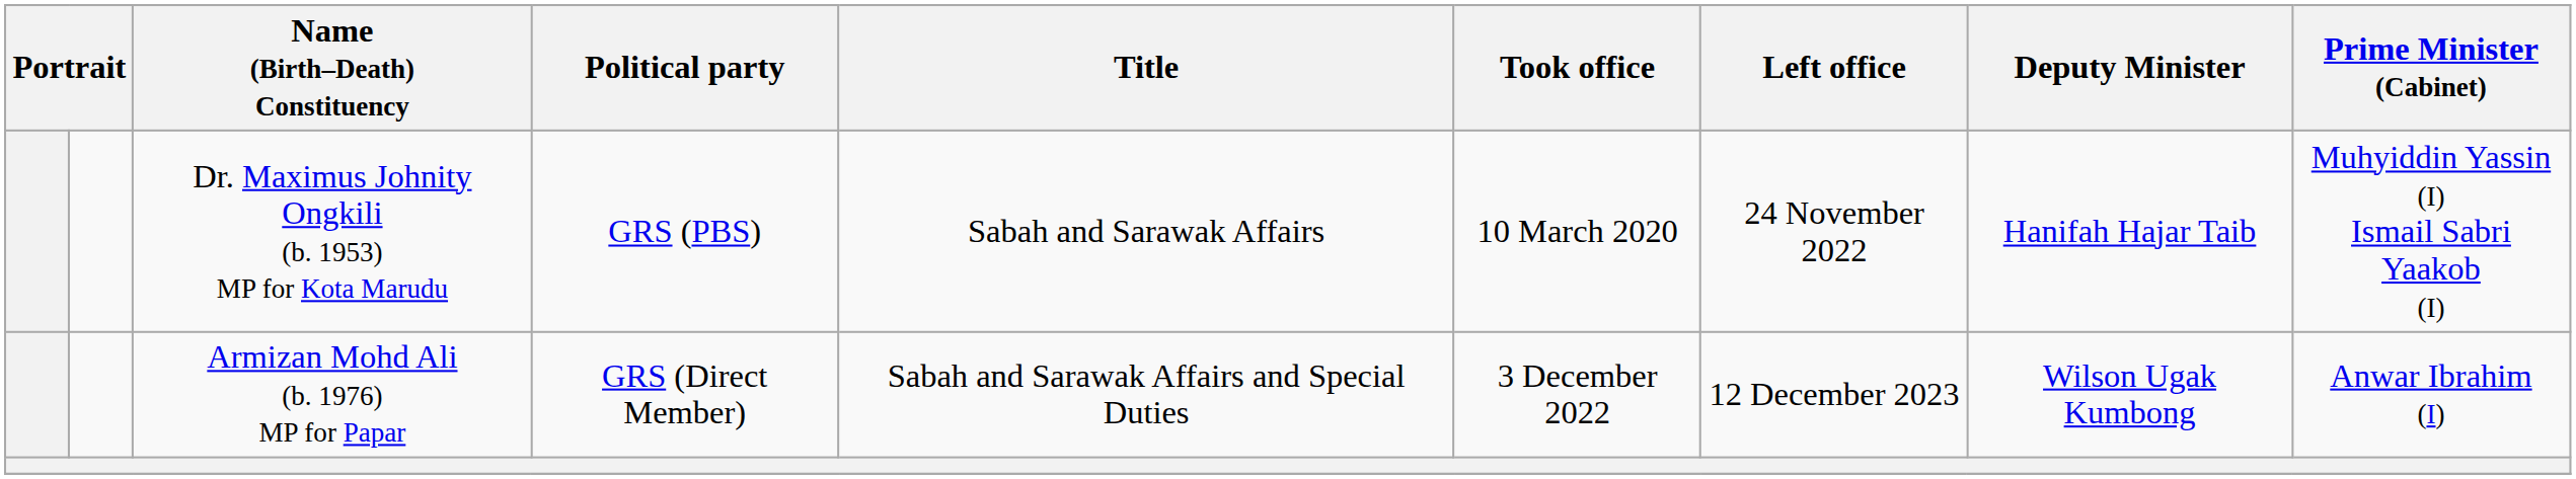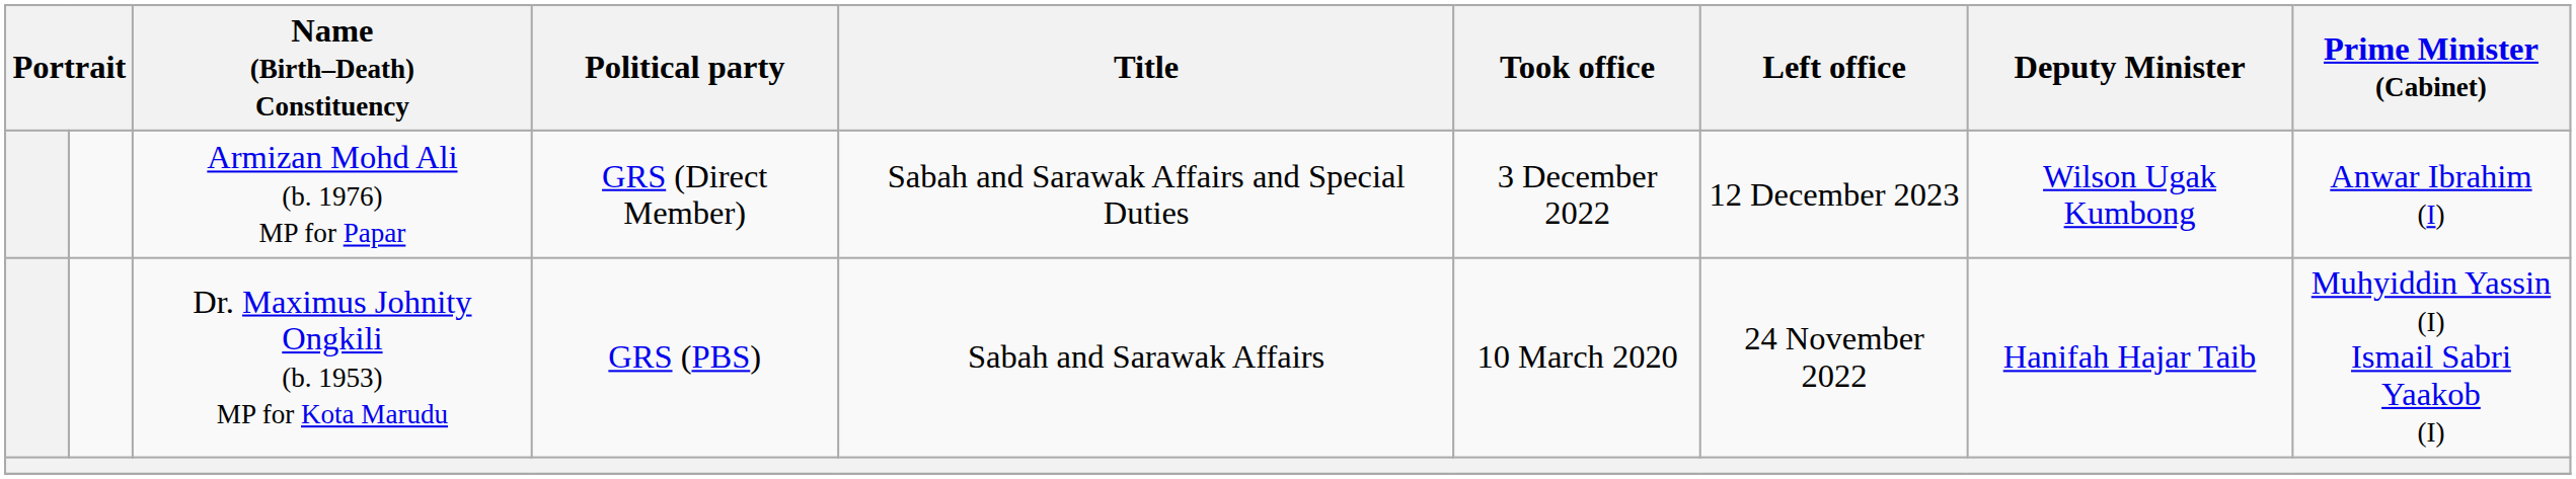rows swapped: Dr. Maximus Johnity Ongkili (b. 1953) MP for Kota Marudu <-> Armizan Mohd Ali (b. 1976) MP for Papar
